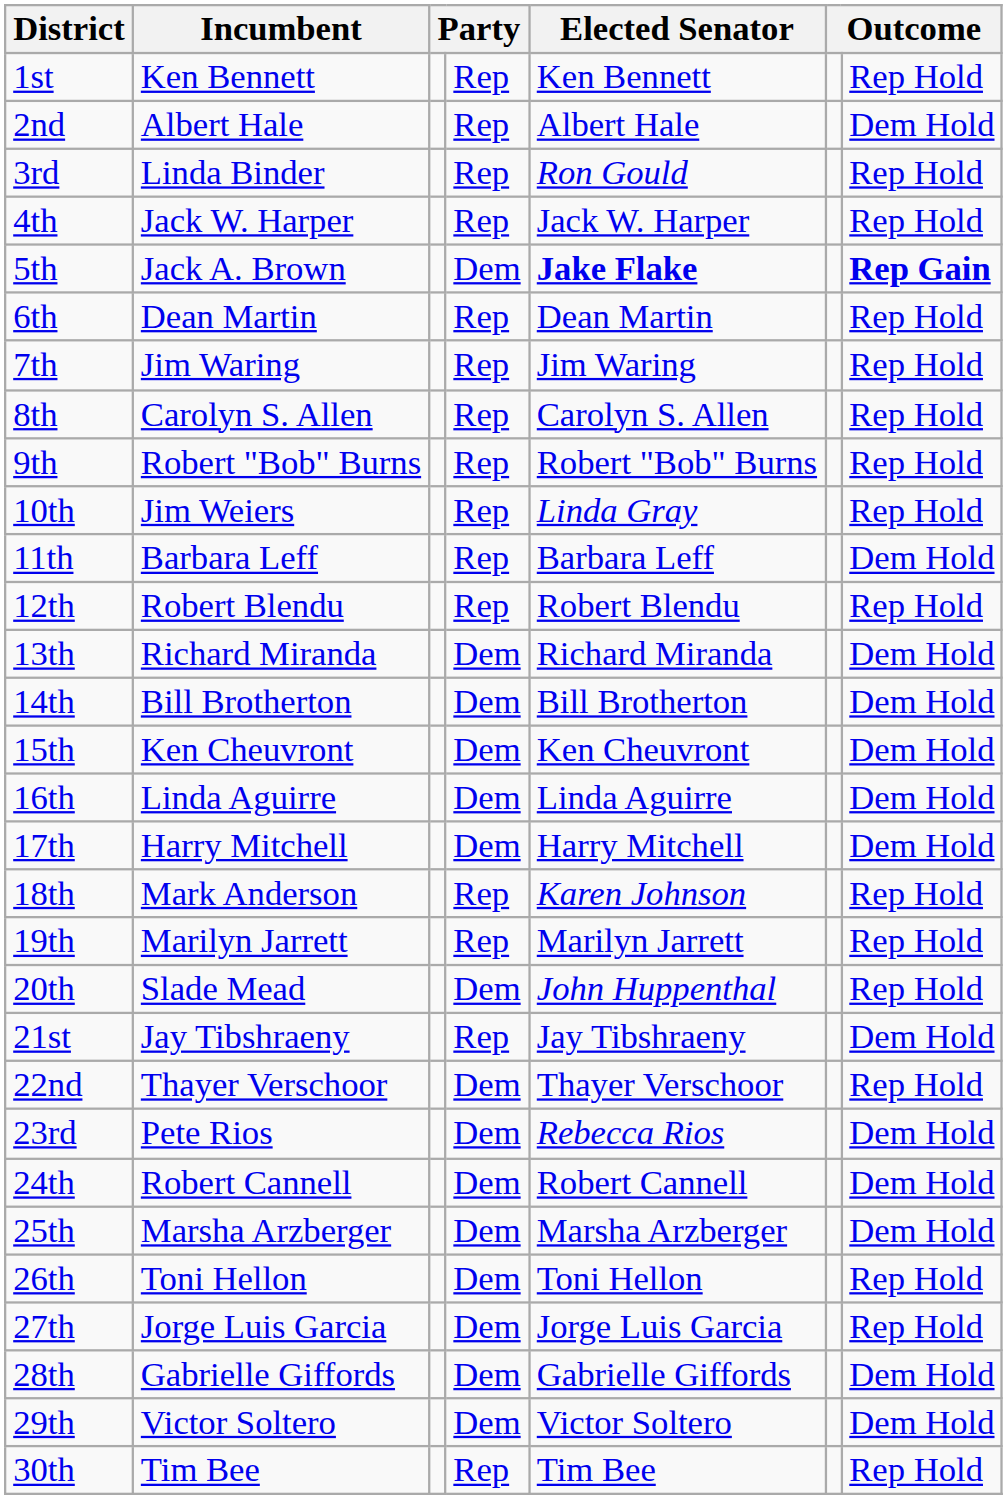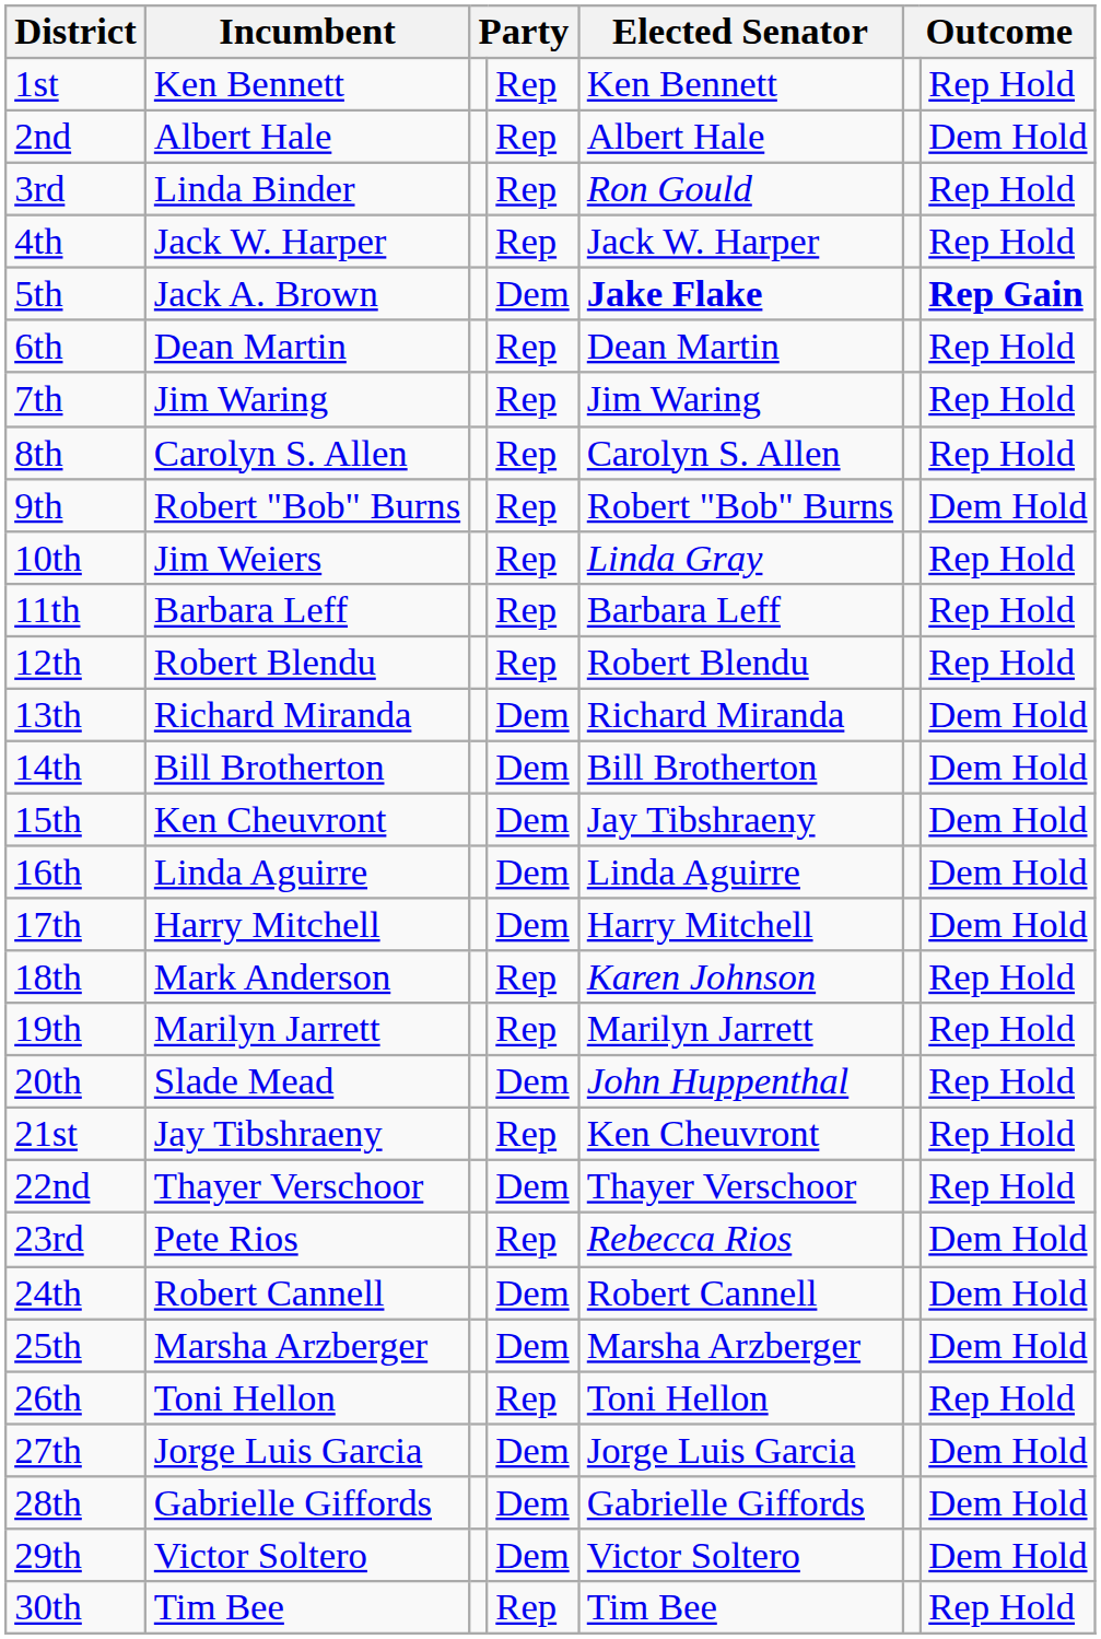9th | column 7: Rep Hold -> Dem Hold
11th | column 7: Dem Hold -> Rep Hold
15th | Elected Senator: Ken Cheuvront -> Jay Tibshraeny
21st | Elected Senator: Jay Tibshraeny -> Ken Cheuvront
21st | column 7: Dem Hold -> Rep Hold
23rd | column 4: Dem -> Rep
26th | column 4: Dem -> Rep
27th | column 7: Rep Hold -> Dem Hold
